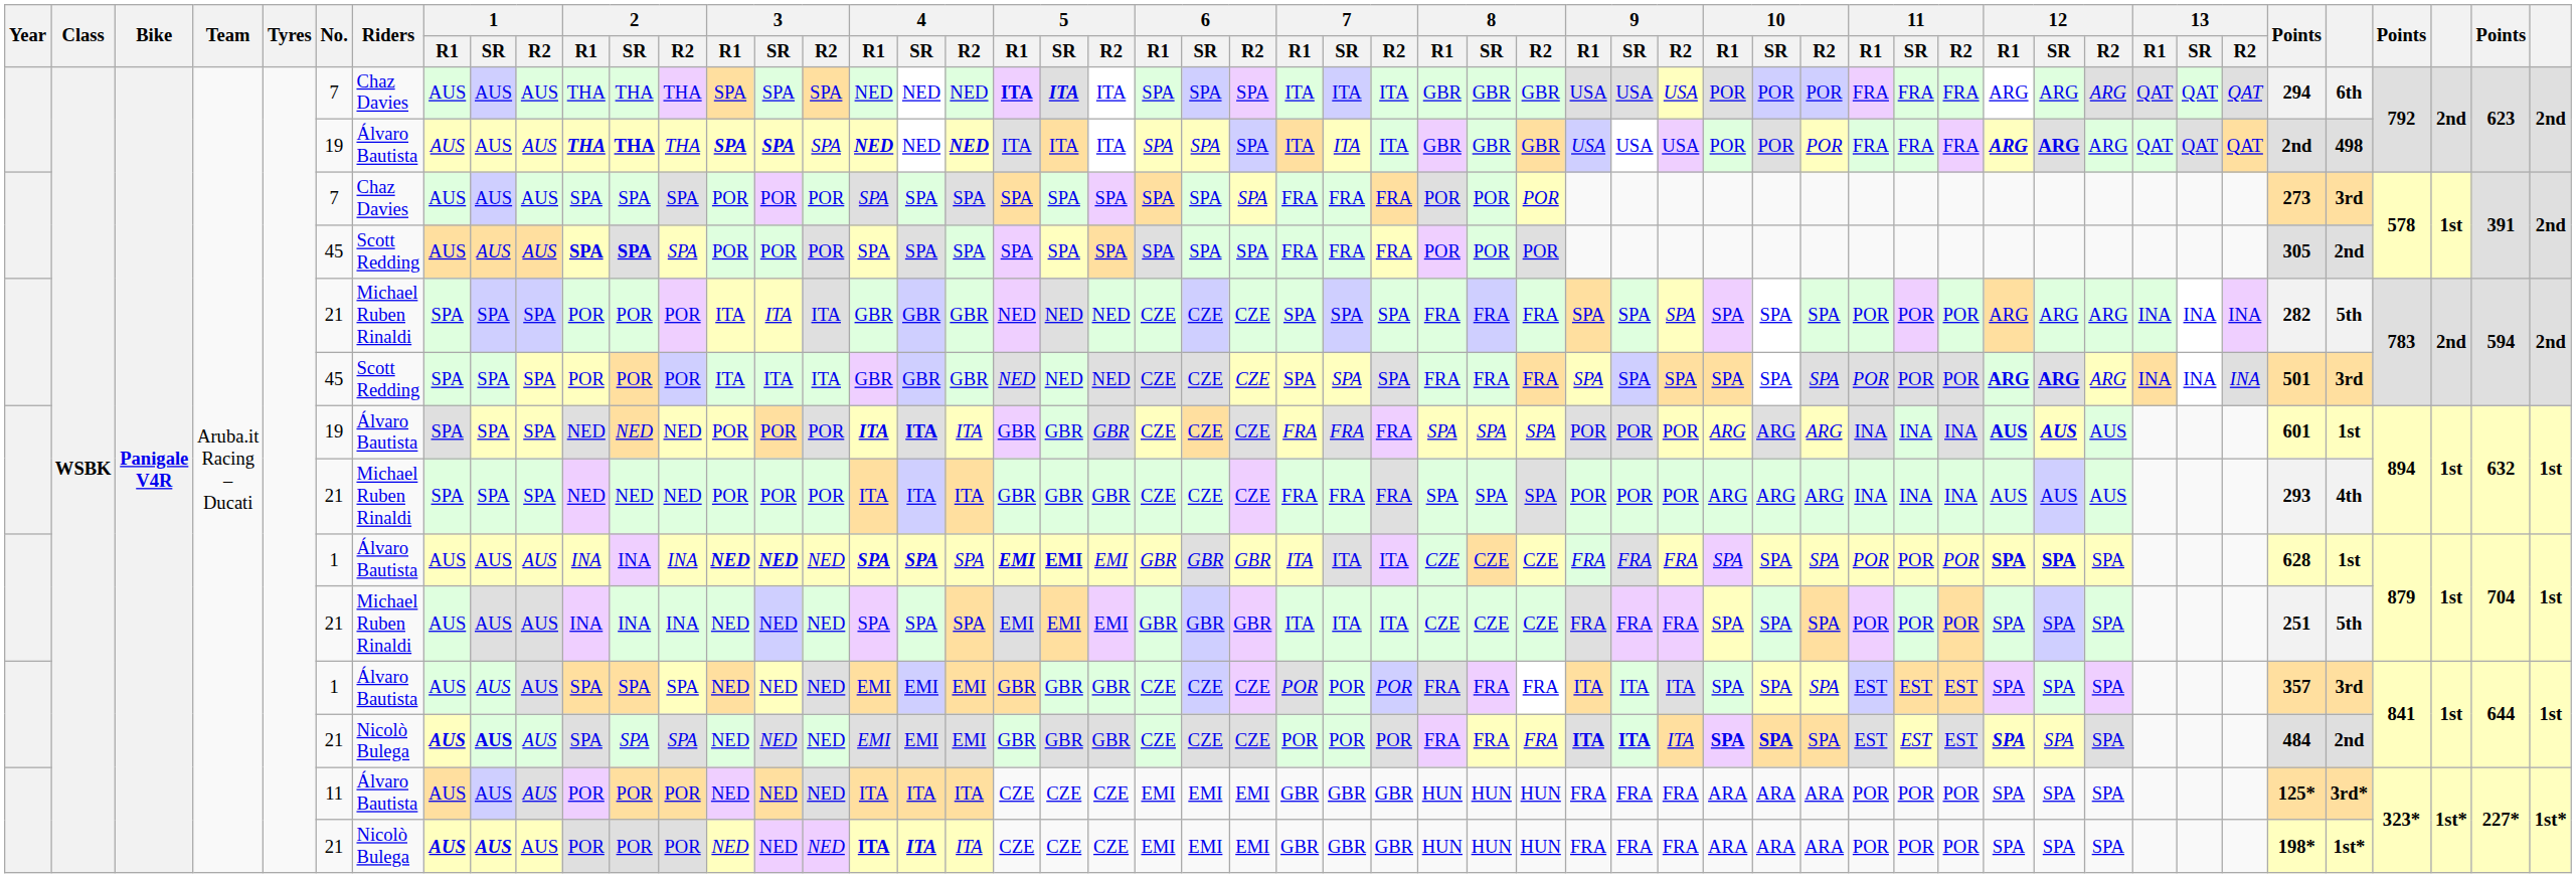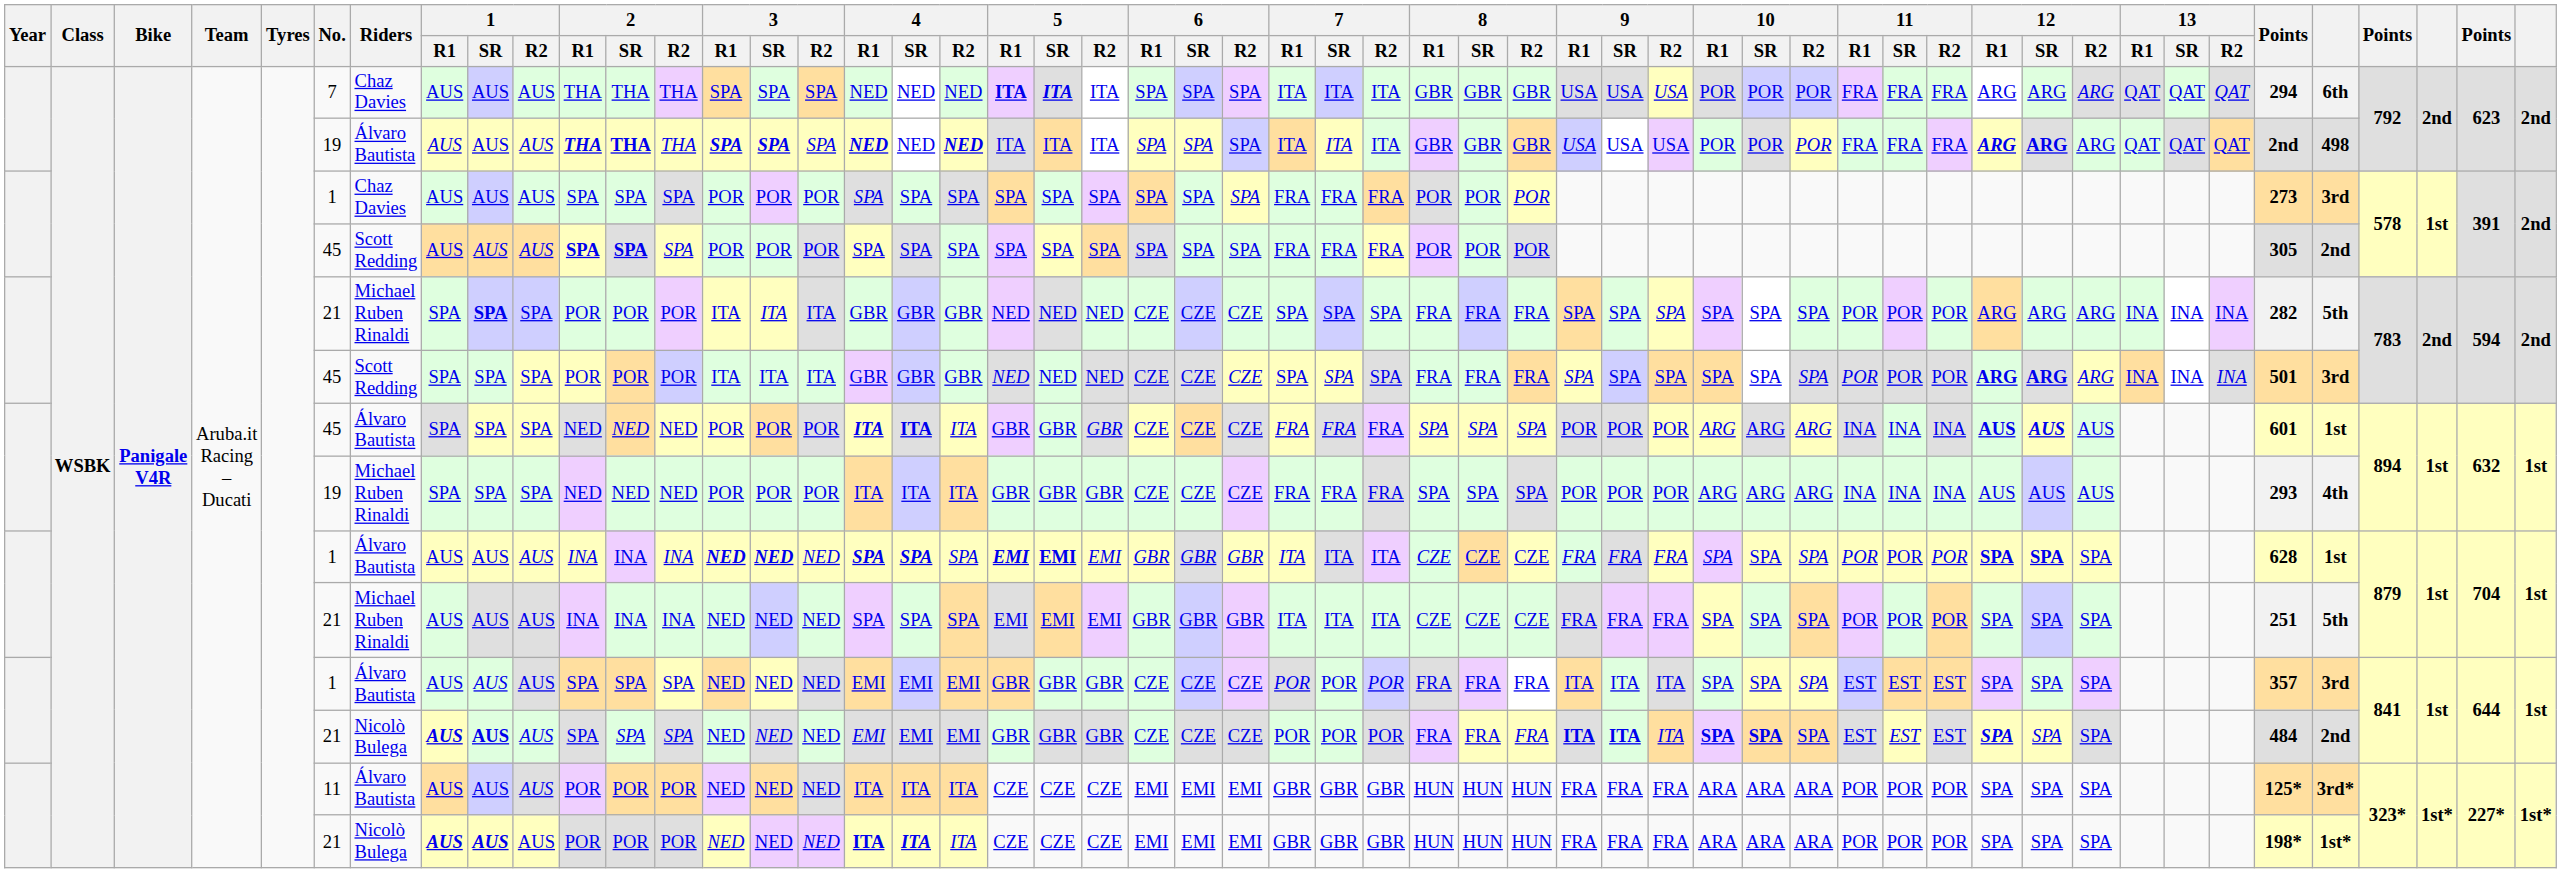row 5 | No.: 7 -> 1
row 7 | 1 / SR: normal -> bold
row 9 | No.: 19 -> 45
row 10 | No.: 21 -> 19
